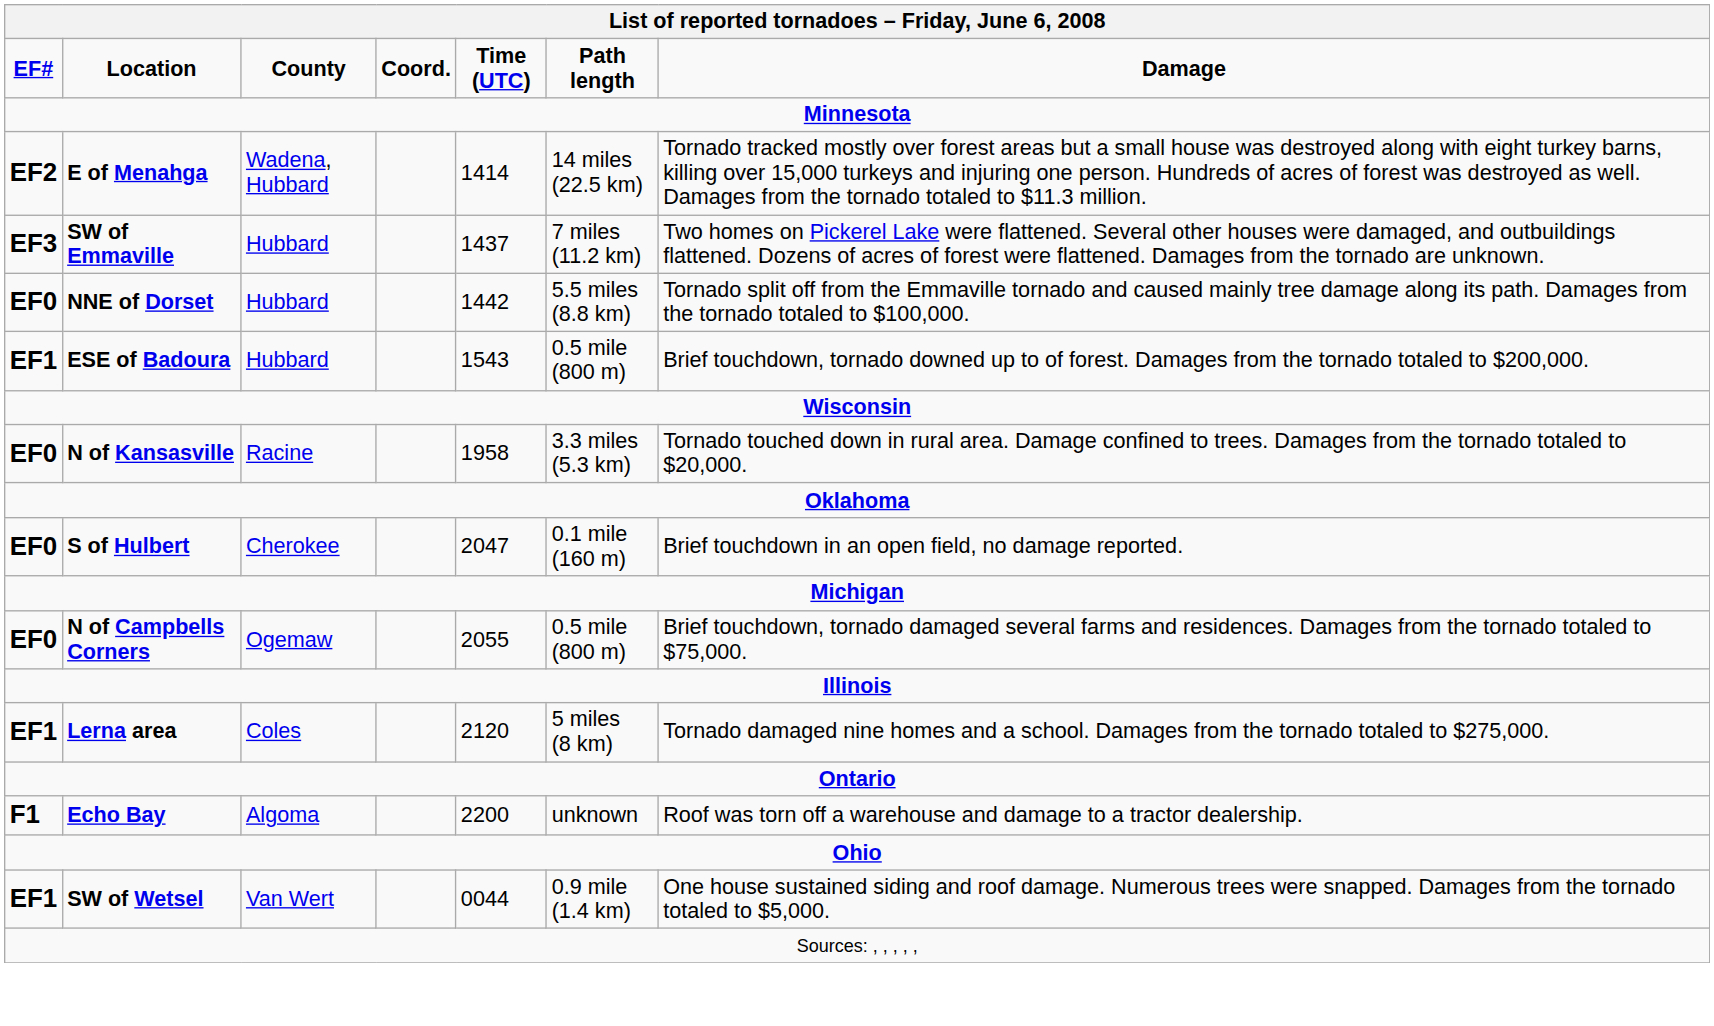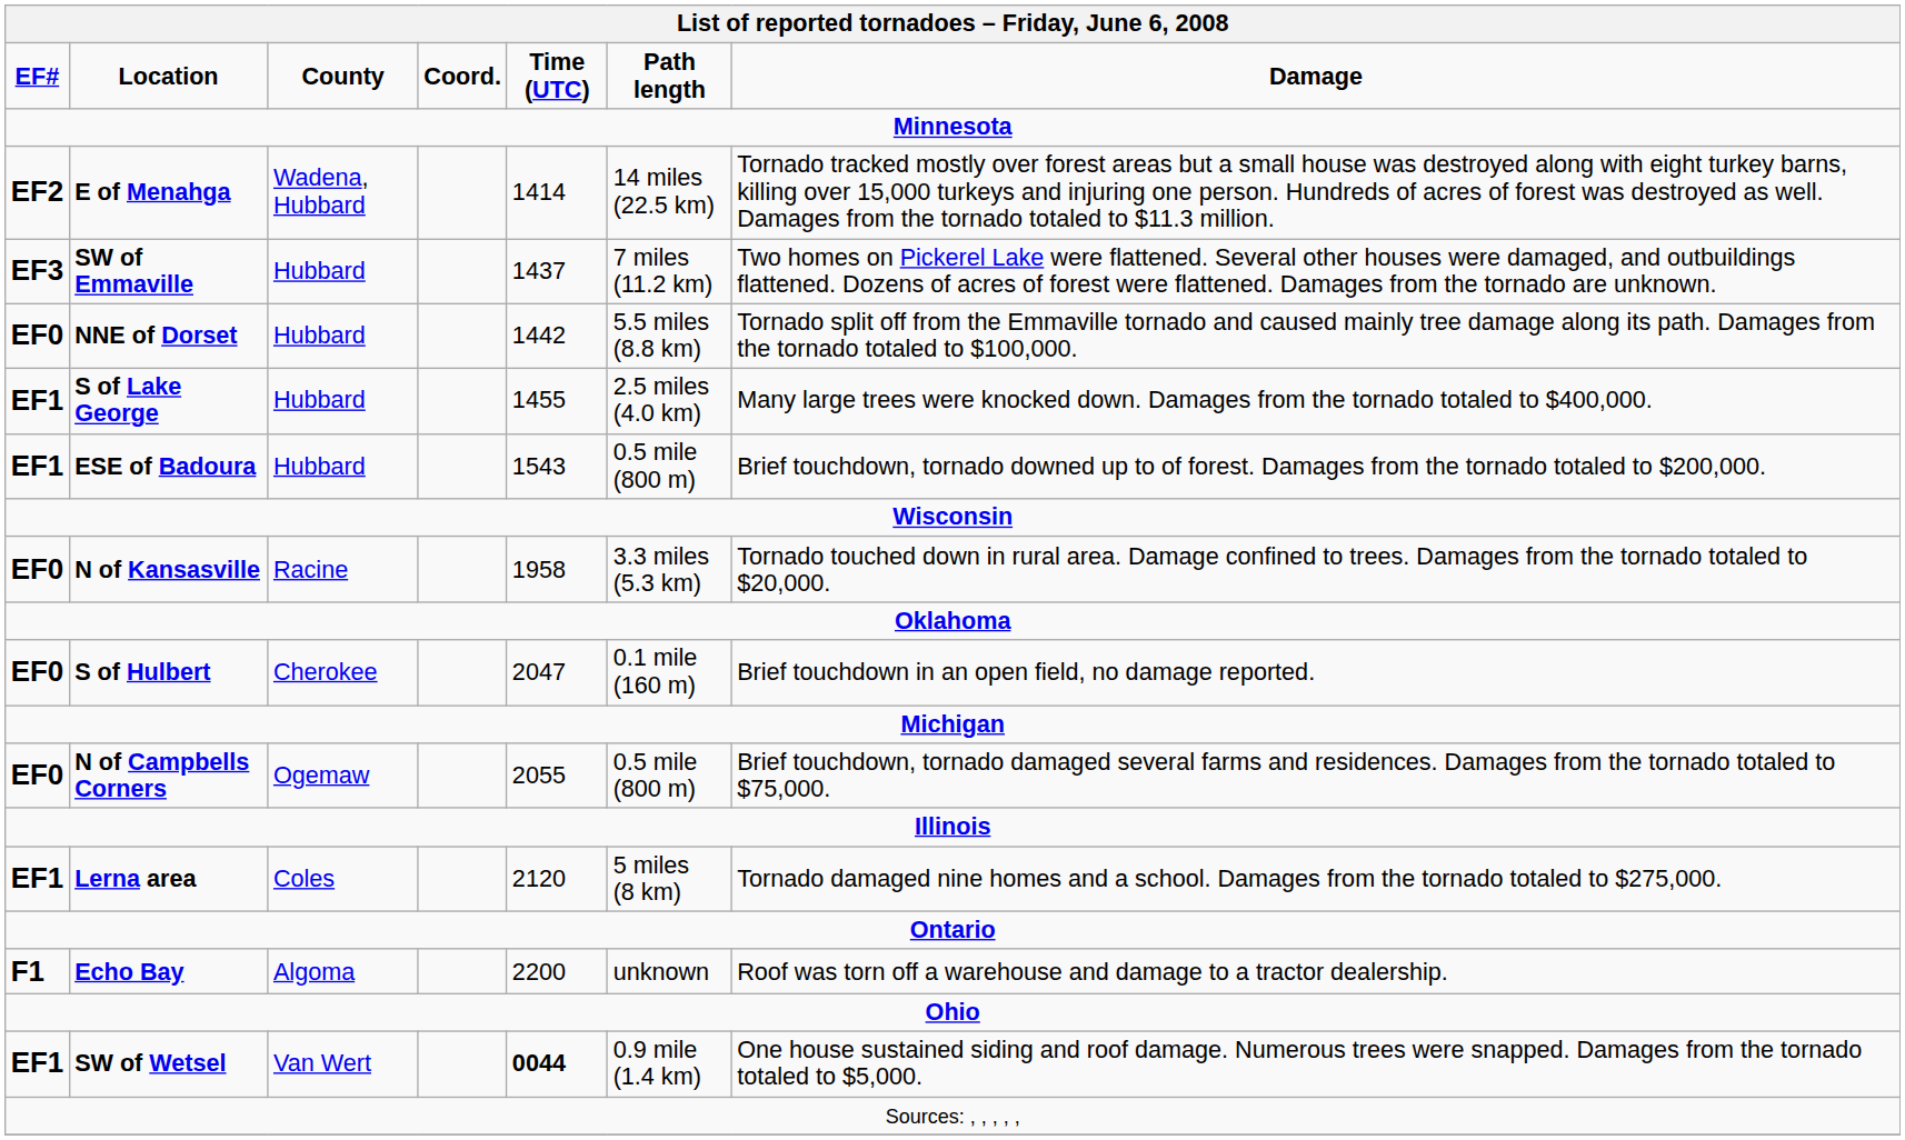+ row: EF1 | S of Lake George | Hubbard | 1455 | 2.5 miles (4.0 km) | Many large trees were knocked down. Damages from the tornado totaled to $400,000.
SW of Wetsel | Time (UTC): normal -> bold
